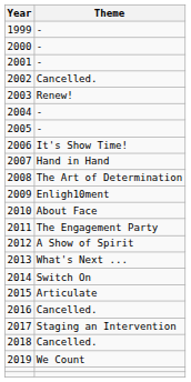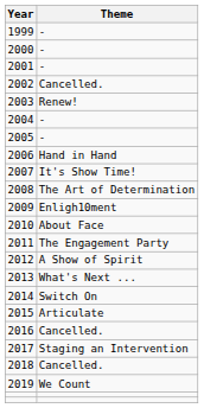row 9 | Theme: It's Show Time! -> Hand in Hand
row 10 | Theme: Hand in Hand -> It's Show Time!
